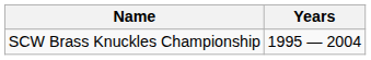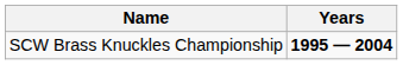SCW Brass Knuckles Championship | Years: normal -> bold
